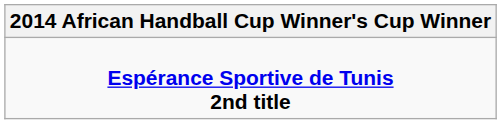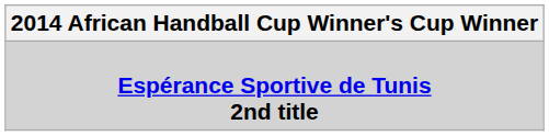row 2 | column 1: no background -> lightgrey background
